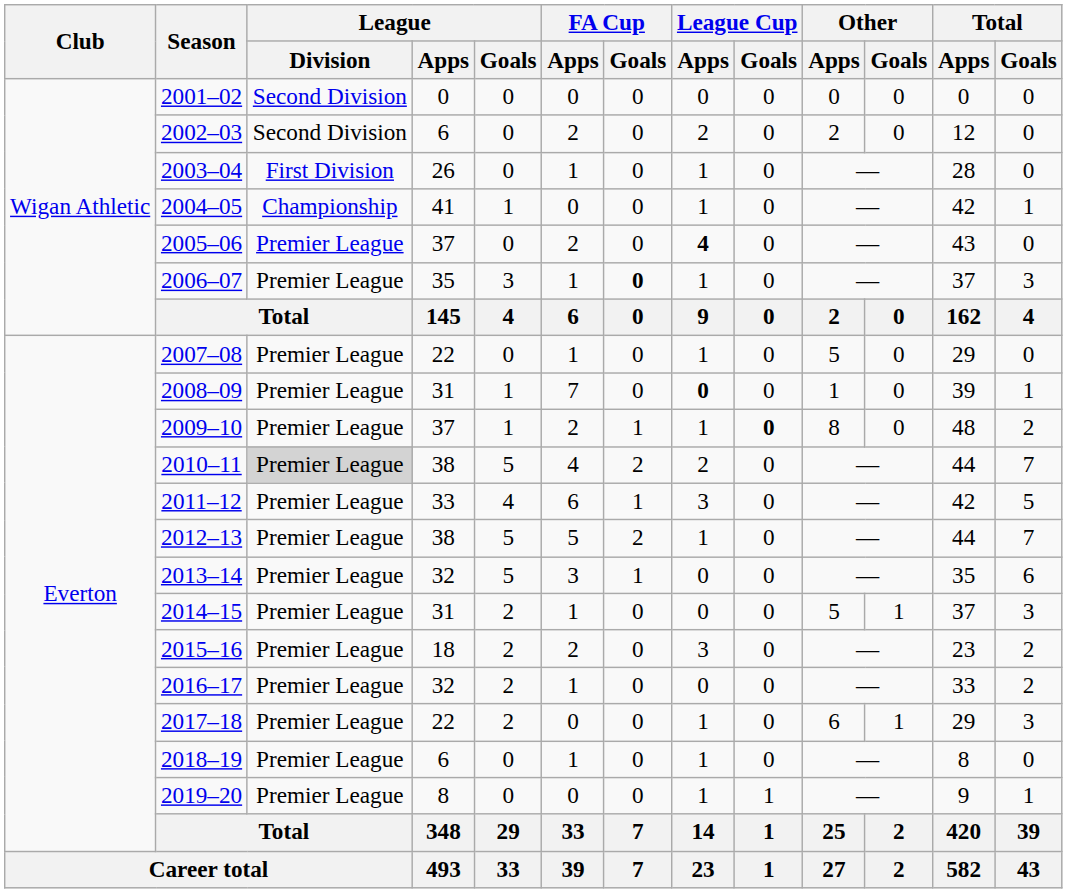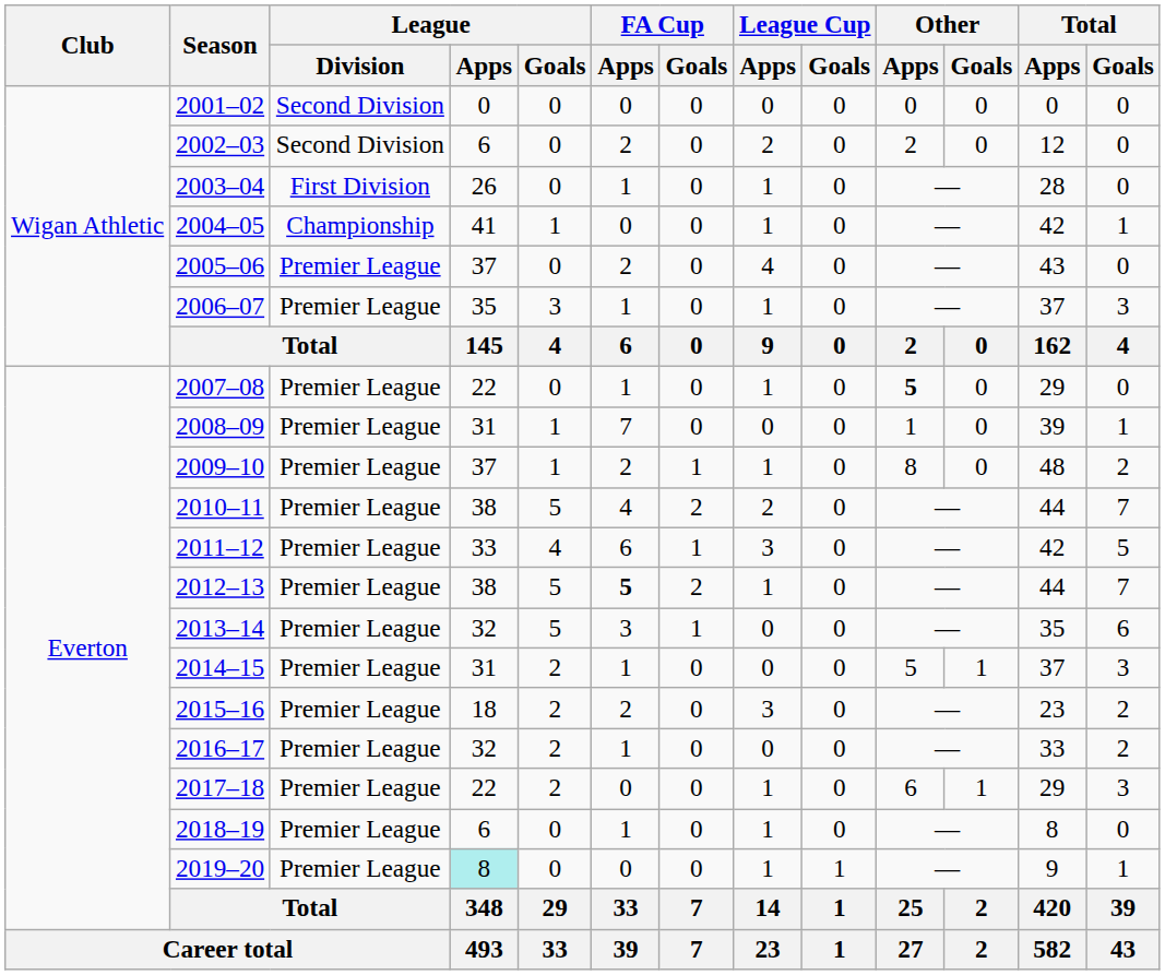2005–06 | League Cup / Apps: bold -> normal
2006–07 | FA Cup / Goals: bold -> normal
2007–08 | Other / Apps: normal -> bold
2008–09 | League Cup / Apps: bold -> normal
2009–10 | League Cup / Goals: bold -> normal
2010–11 | League / Division: lightgrey background -> no background
2012–13 | FA Cup / Apps: normal -> bold
2019–20 | League / Apps: no background -> paleturquoise background
